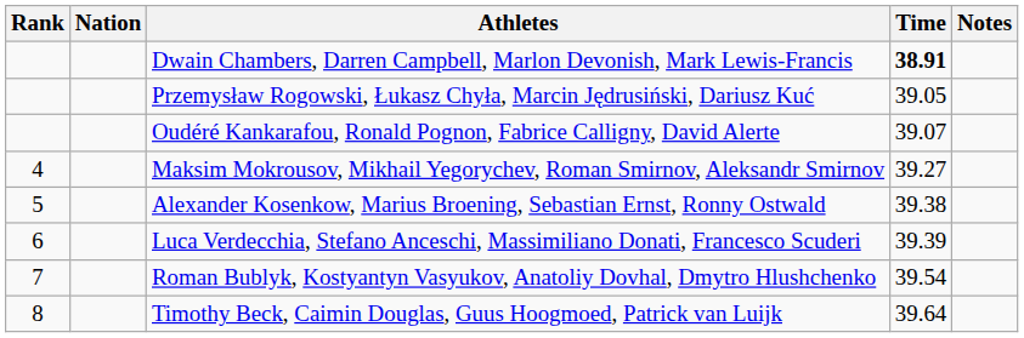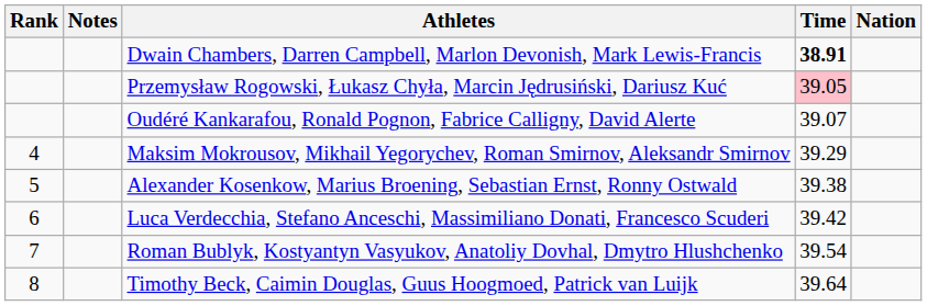columns swapped: Nation <-> Notes
row 3 | Time: no background -> pink background
row 5 | Time: 39.27 -> 39.29
row 7 | Time: 39.39 -> 39.42
